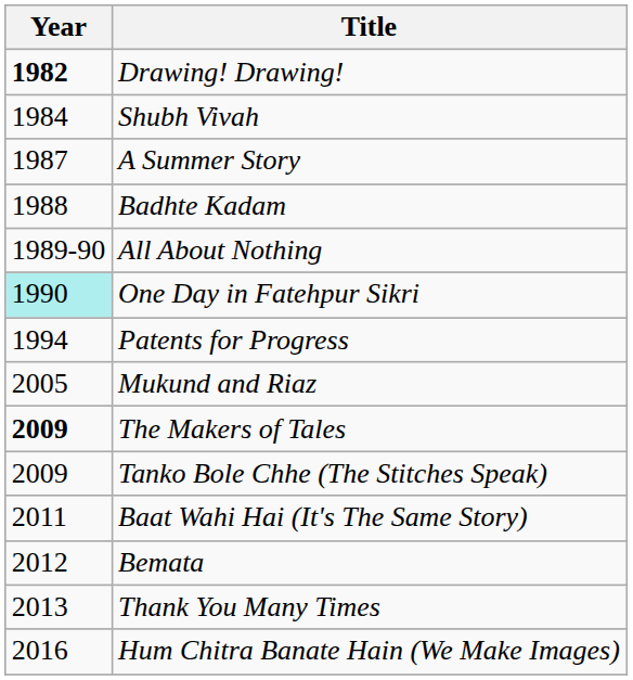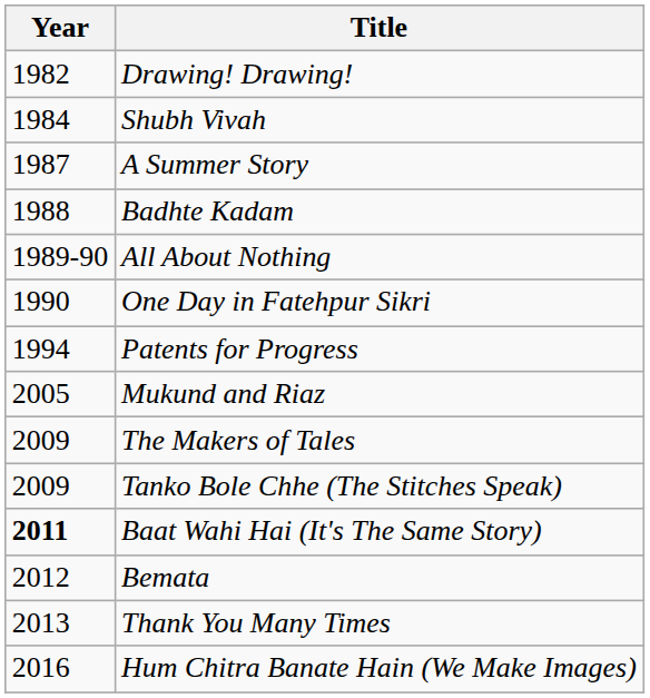Drawing! Drawing! | Year: bold -> normal
One Day in Fatehpur Sikri | Year: paleturquoise background -> no background
The Makers of Tales | Year: bold -> normal
Baat Wahi Hai (It's The Same Story) | Year: normal -> bold
